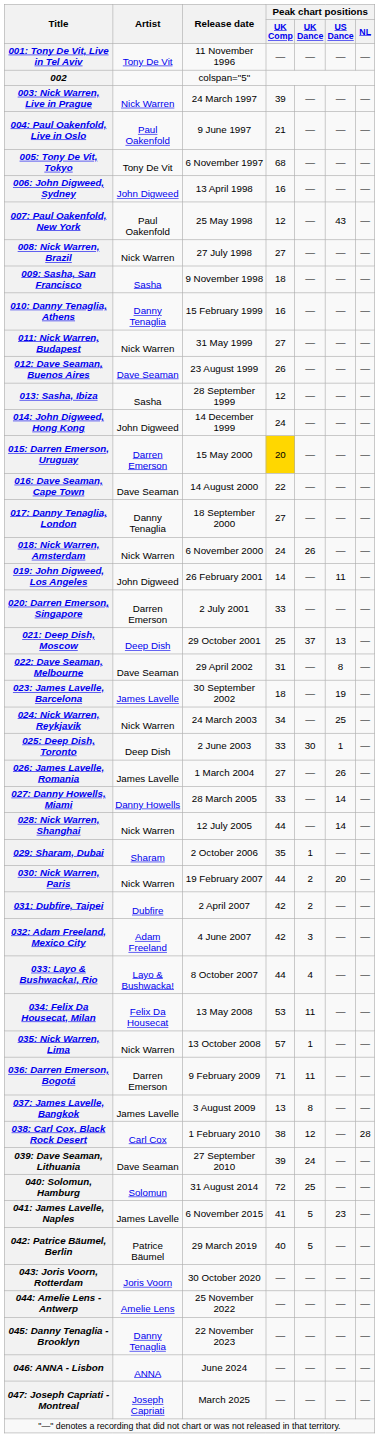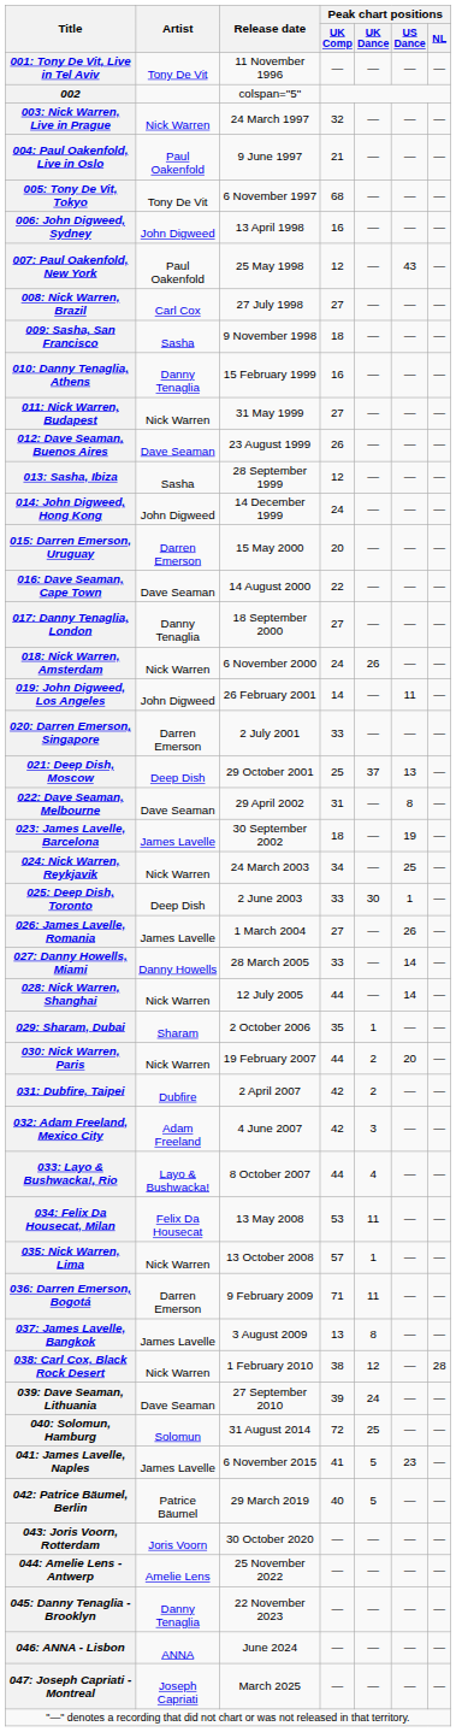003: Nick Warren, Live in Prague | Peak chart positions / UK Comp: 39 -> 32
008: Nick Warren, Brazil | Artist: Nick Warren -> Carl Cox
015: Darren Emerson, Uruguay | Peak chart positions / UK Comp: gold background -> no background
038: Carl Cox, Black Rock Desert | Artist: Carl Cox -> Nick Warren
